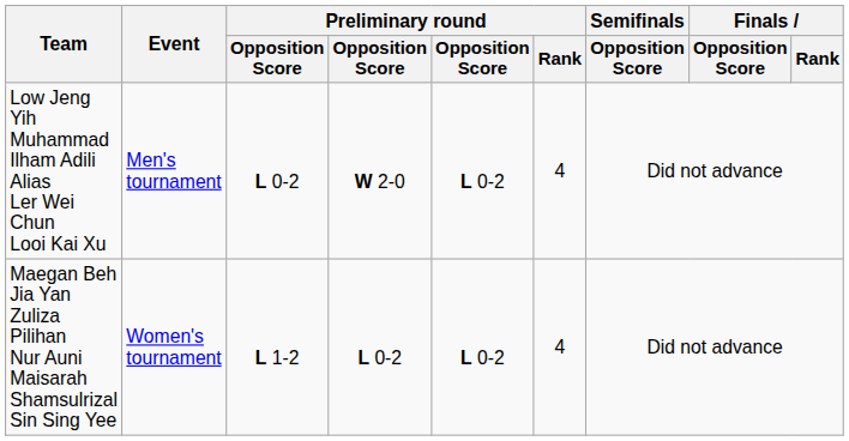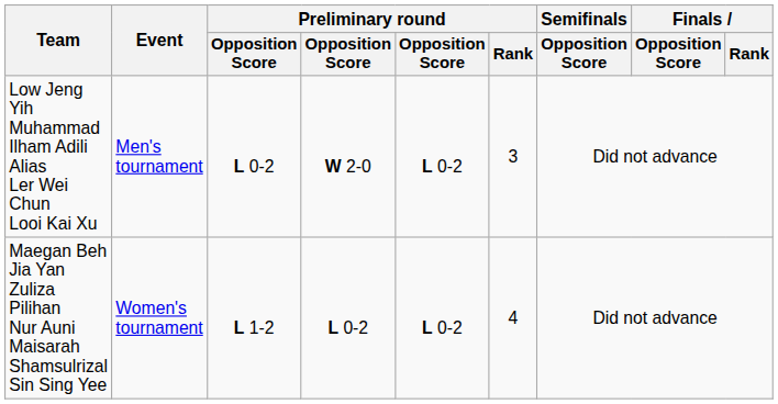row 3 | Preliminary round / Rank: 4 -> 3
